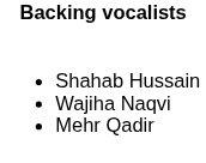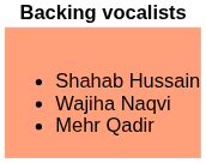row 2 | column 1: no background -> lightsalmon background
